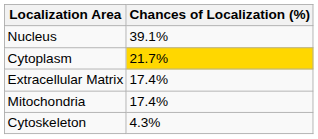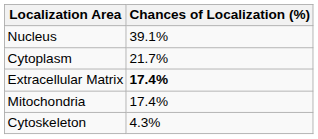Cytoplasm | Chances of Localization (%): gold background -> no background
Extracellular Matrix | Chances of Localization (%): normal -> bold
